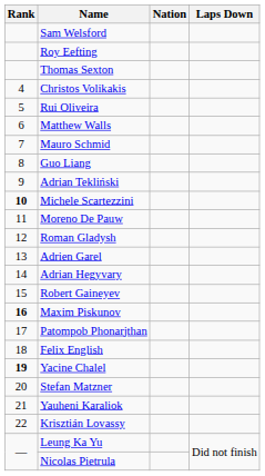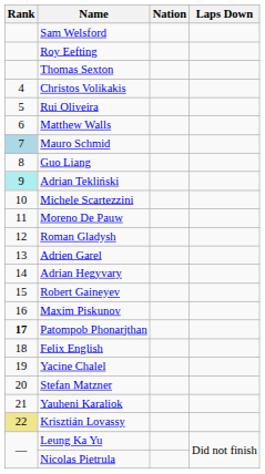Mauro Schmid | Rank: no background -> lightblue background
Adrian Tekliński | Rank: no background -> paleturquoise background
Michele Scartezzini | Rank: bold -> normal
Maxim Piskunov | Rank: bold -> normal
Patompob Phonarjthan | Rank: normal -> bold
Yacine Chalel | Rank: bold -> normal
Krisztián Lovassy | Rank: no background -> khaki background
